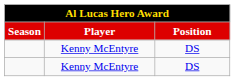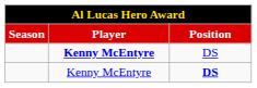row 3 | Player: normal -> bold
row 4 | Position: normal -> bold
